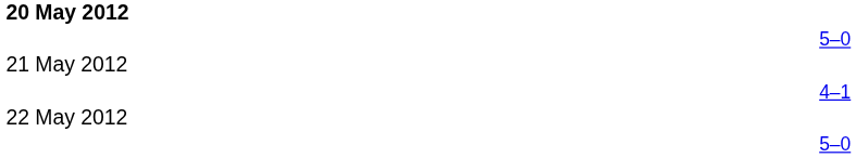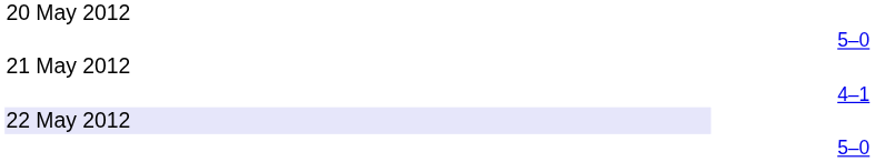20 May 2012 | column 1: bold -> normal
22 May 2012 | column 1: no background -> lavender background
